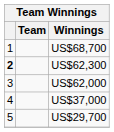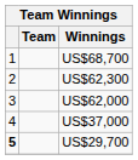US$62,300 | column 1: bold -> normal
US$29,700 | column 1: normal -> bold
